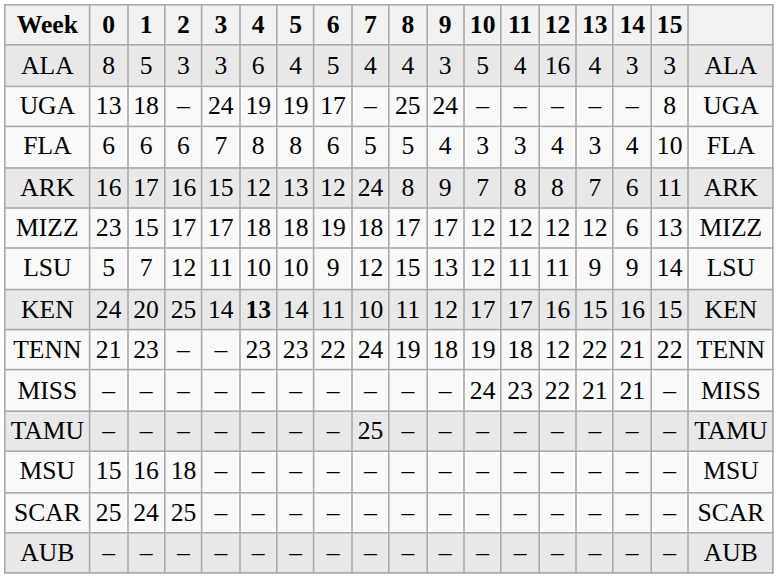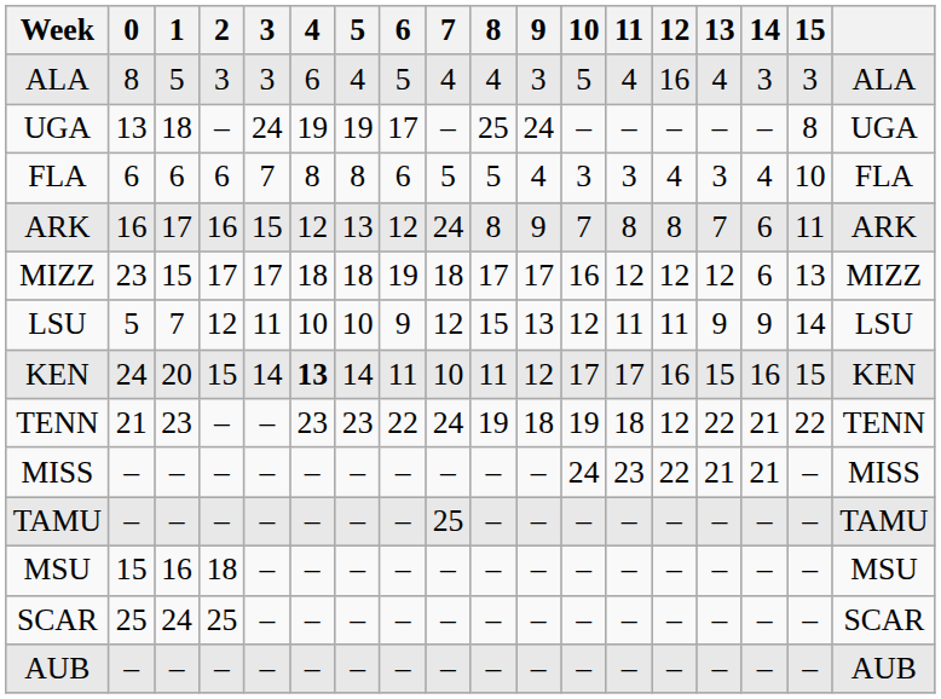row 6 | 10: 12 -> 16
row 8 | 2: 25 -> 15
